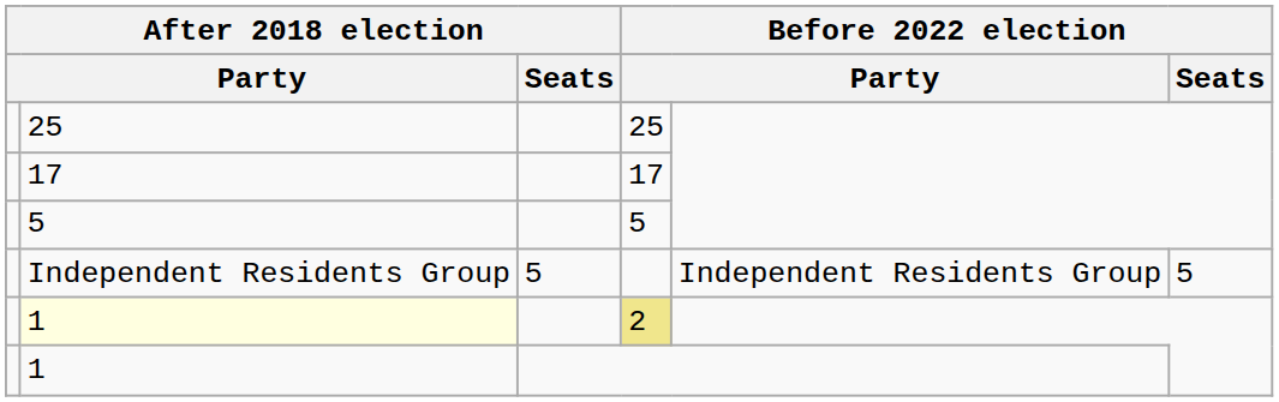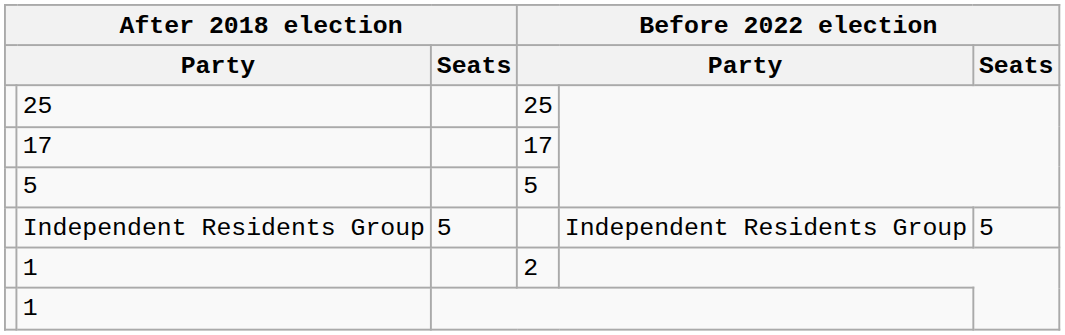1 / 2 | column 2: lightyellow background -> no background
1 / 2 | column 4: khaki background -> no background
